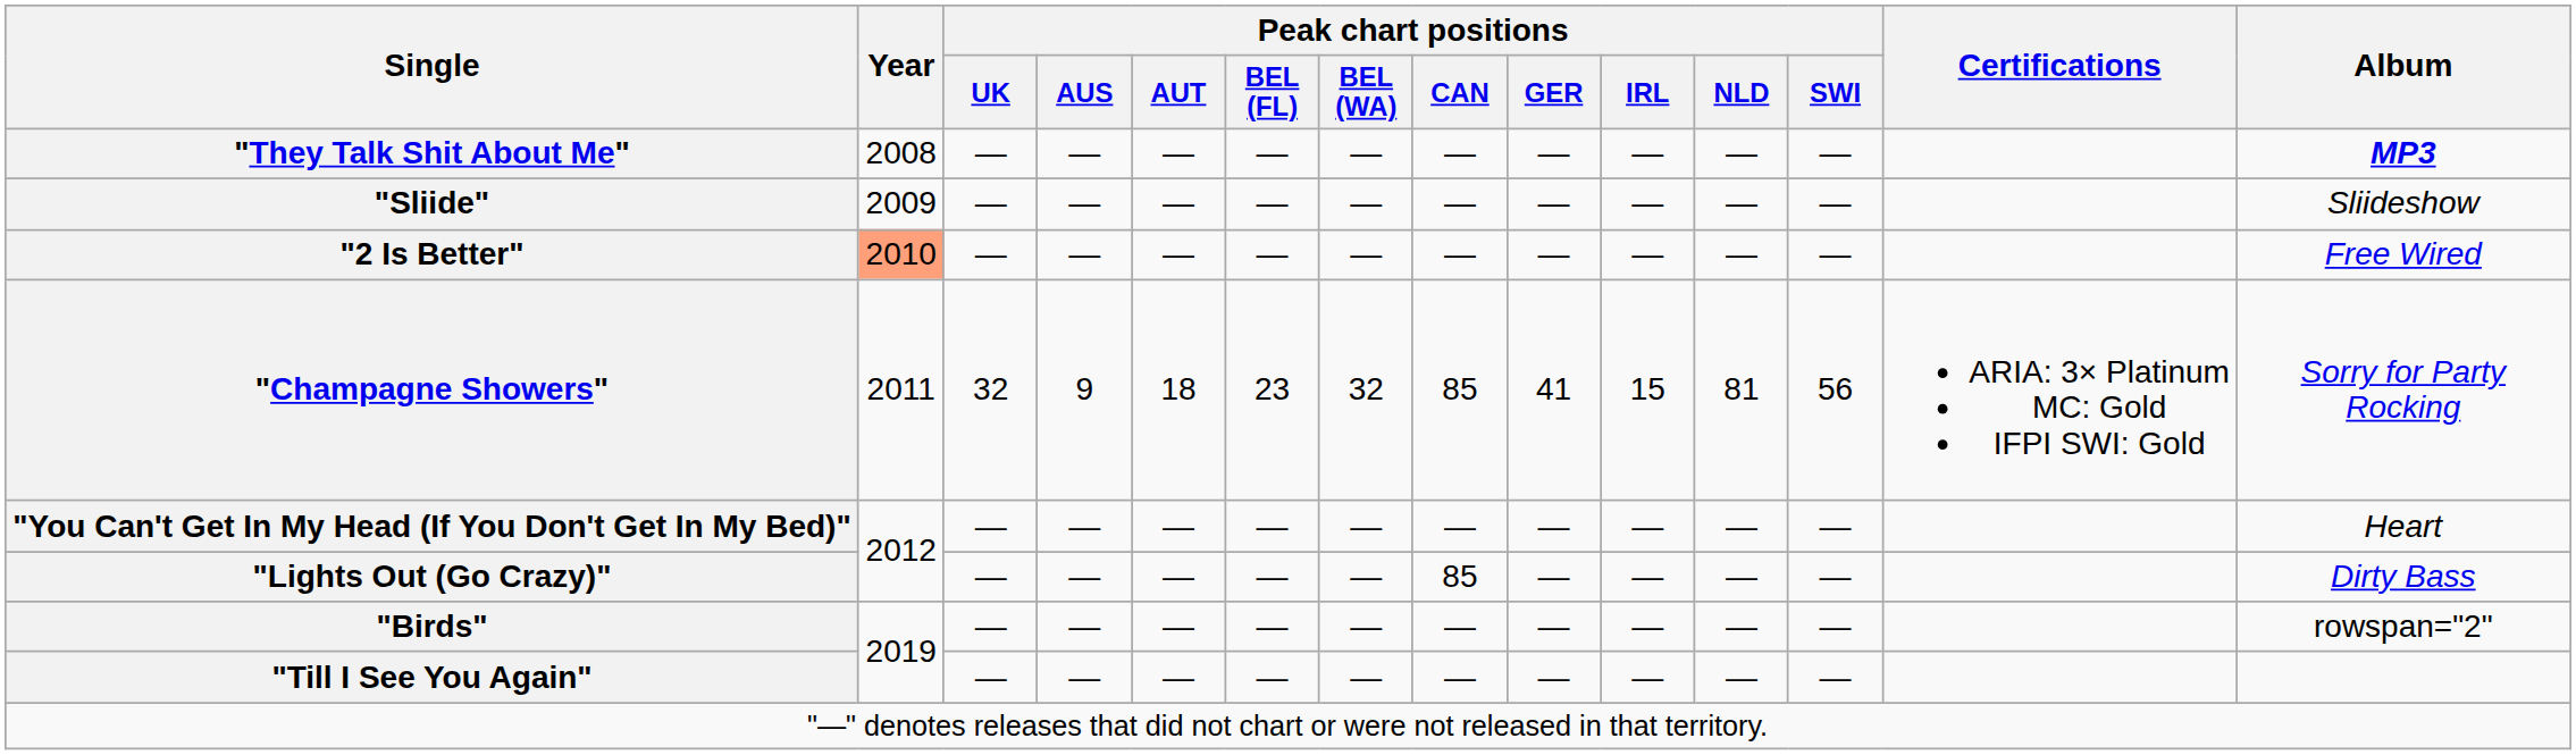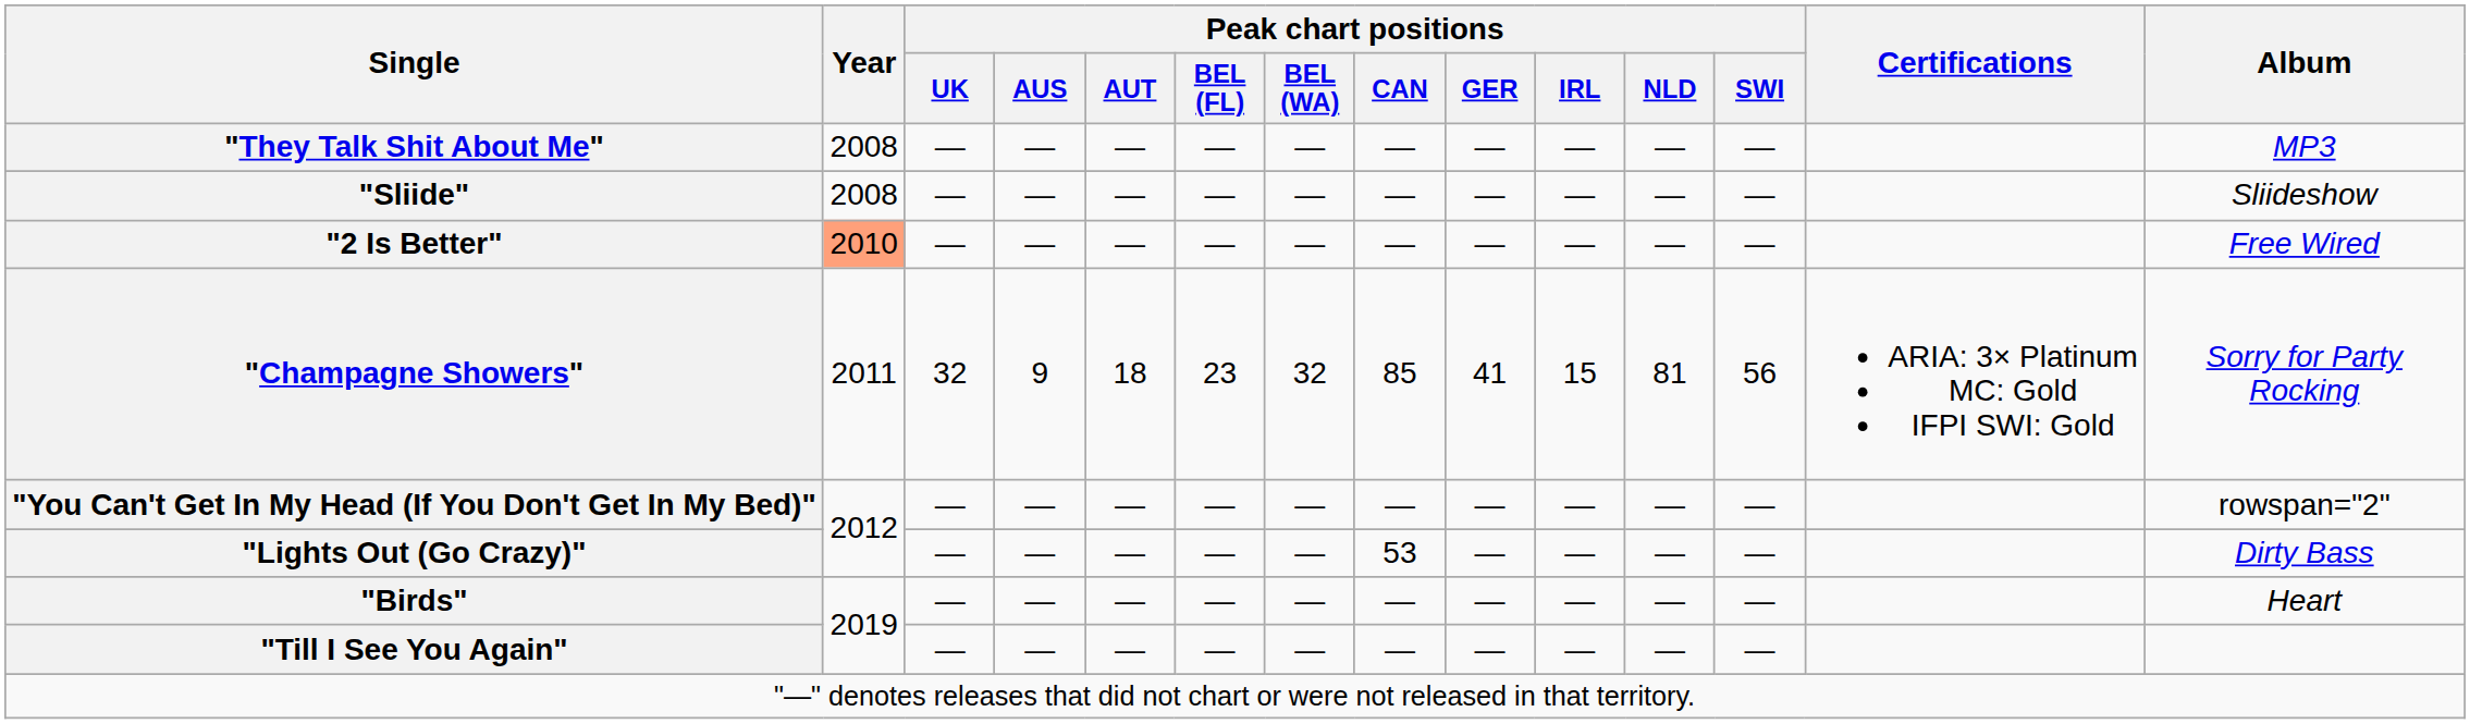"They Talk Shit About Me" | Album: bold -> normal
"Sliide" | Year: 2009 -> 2008
"You Can't Get In My Head (If You Don't Get In My Bed)" | Album: Heart -> rowspan="2"
"Lights Out (Go Crazy)" | Peak chart positions / CAN: 85 -> 53
"Birds" | Album: rowspan="2" -> Heart
